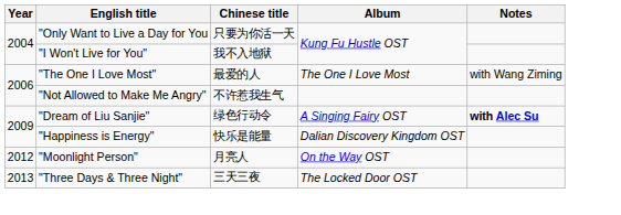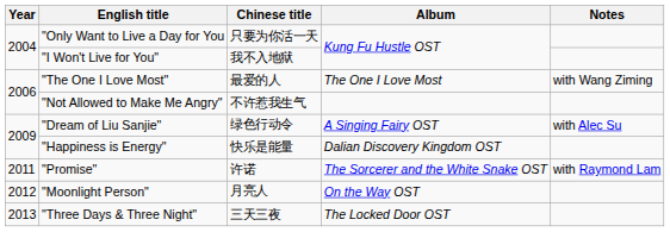"Dream of Liu Sanjie" | Notes: bold -> normal
+ row: 2011 | "Promise" | 许诺 | The Sorcerer and the White Snake OST | with Raymond Lam
